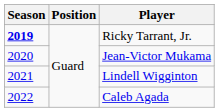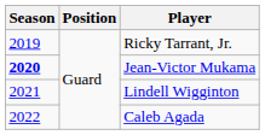Ricky Tarrant, Jr. | Season: bold -> normal
Jean-Victor Mukama | Season: normal -> bold
